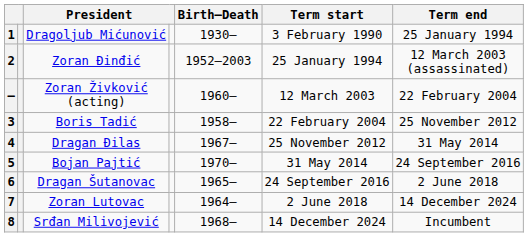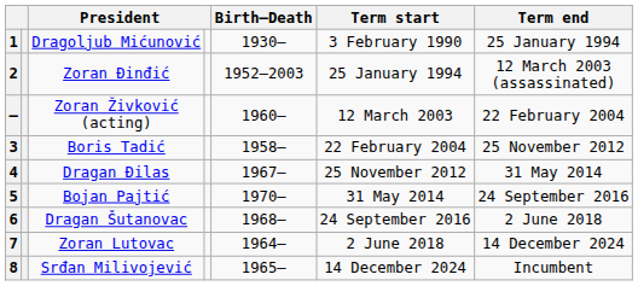6 | Birth–Death: 1965– -> 1968–
8 | Birth–Death: 1968– -> 1965–
